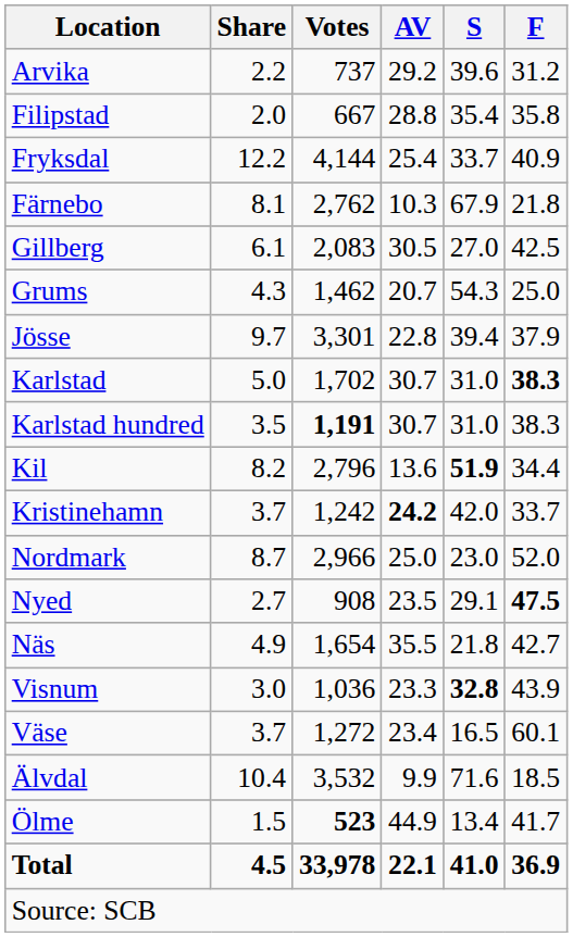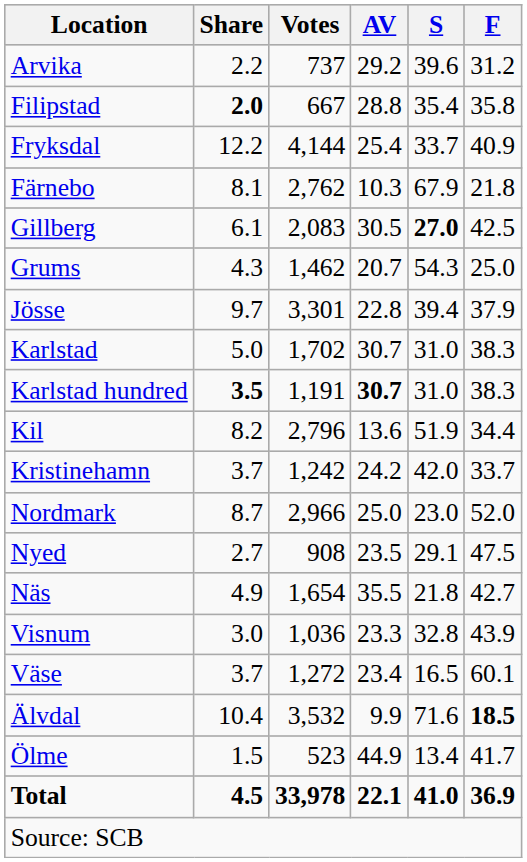Filipstad | Share: normal -> bold
Gillberg | S: normal -> bold
Karlstad | F: bold -> normal
Karlstad hundred | Share: normal -> bold
Karlstad hundred | Votes: bold -> normal
Karlstad hundred | AV: normal -> bold
Kil | S: bold -> normal
Kristinehamn | AV: bold -> normal
Nyed | F: bold -> normal
Visnum | S: bold -> normal
Älvdal | F: normal -> bold
Ölme | Votes: bold -> normal
